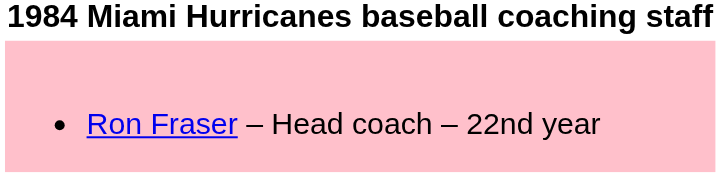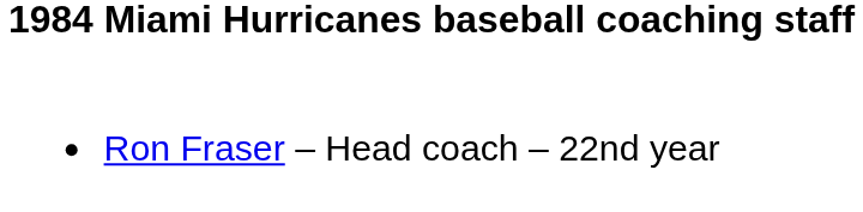Ron Fraser – Head coach – 22nd year | column 1: pink background -> no background
